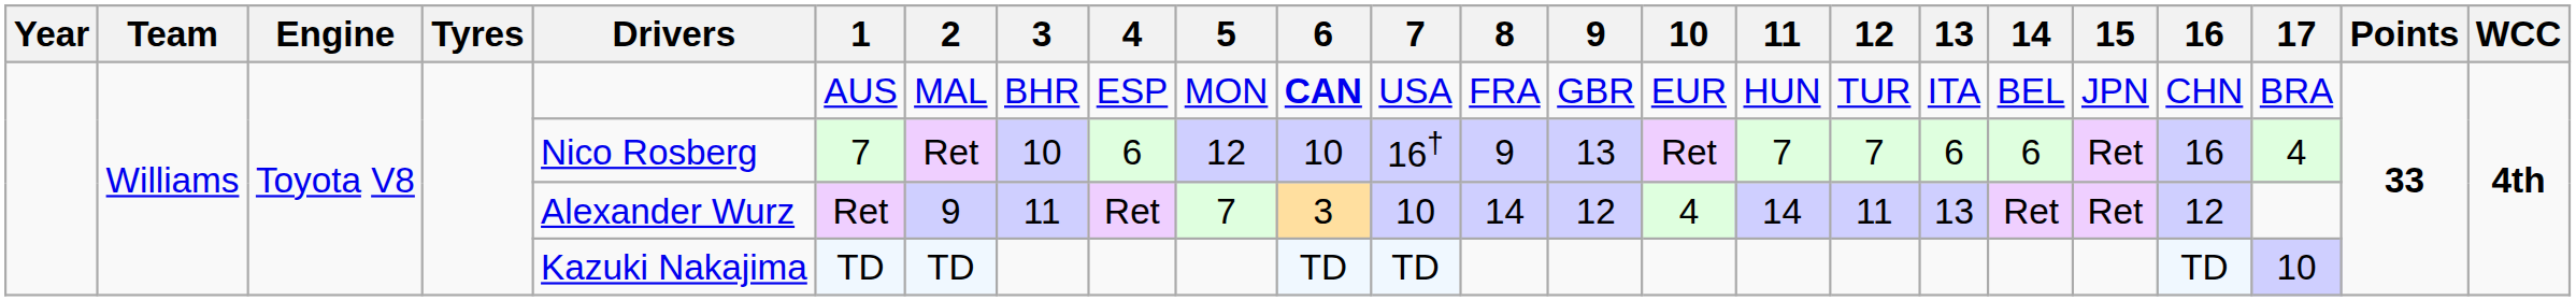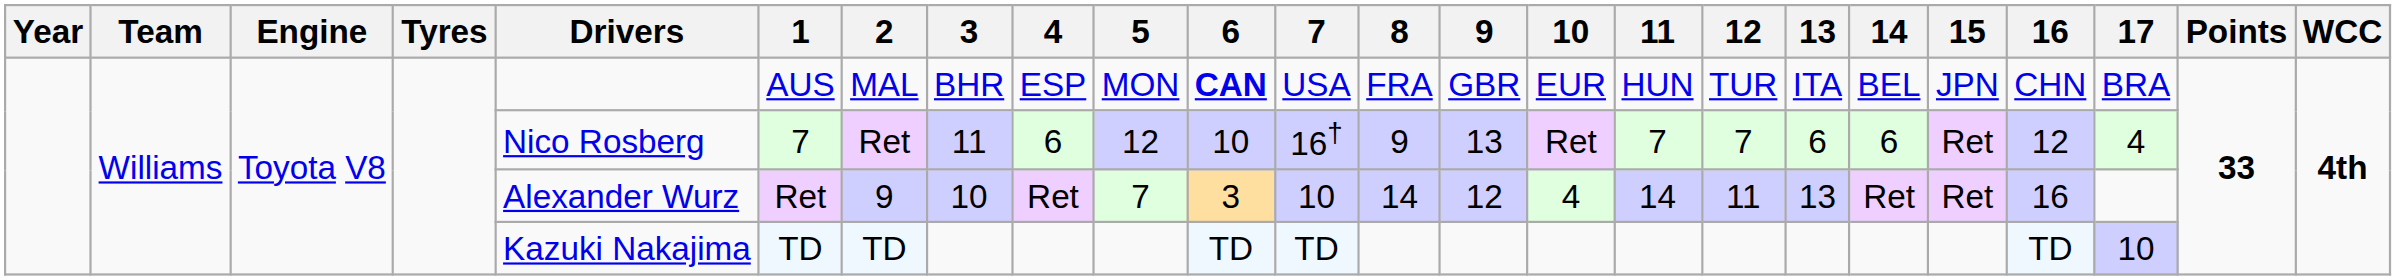row 3 | 3: 10 -> 11
row 3 | 16: 16 -> 12
row 4 | 3: 11 -> 10
row 4 | 16: 12 -> 16
